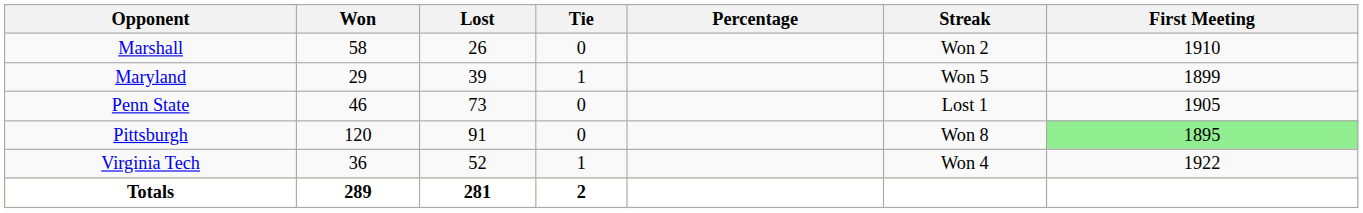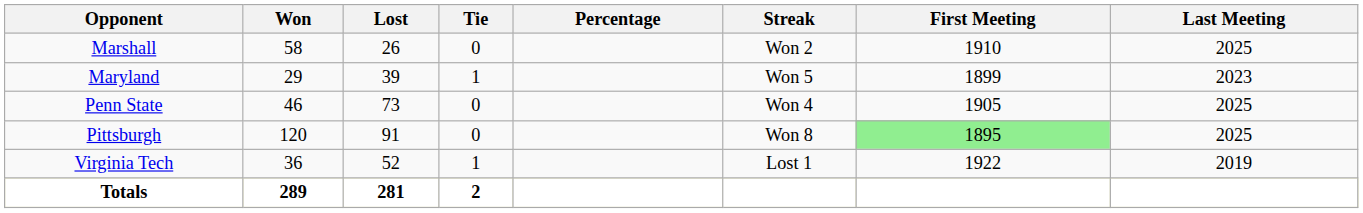+ column: Last Meeting | 2025 | 2023 | 2025 | 2025 | 2019
Penn State | Streak: Lost 1 -> Won 4
Virginia Tech | Streak: Won 4 -> Lost 1
